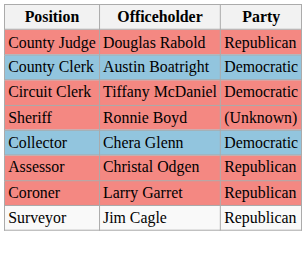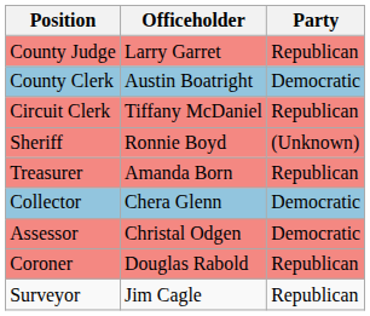County Judge | Officeholder: Douglas Rabold -> Larry Garret
Circuit Clerk | Party: Democratic -> Republican
+ row: Treasurer | Amanda Born | Republican
Assessor | Party: Republican -> Democratic
Coroner | Officeholder: Larry Garret -> Douglas Rabold
